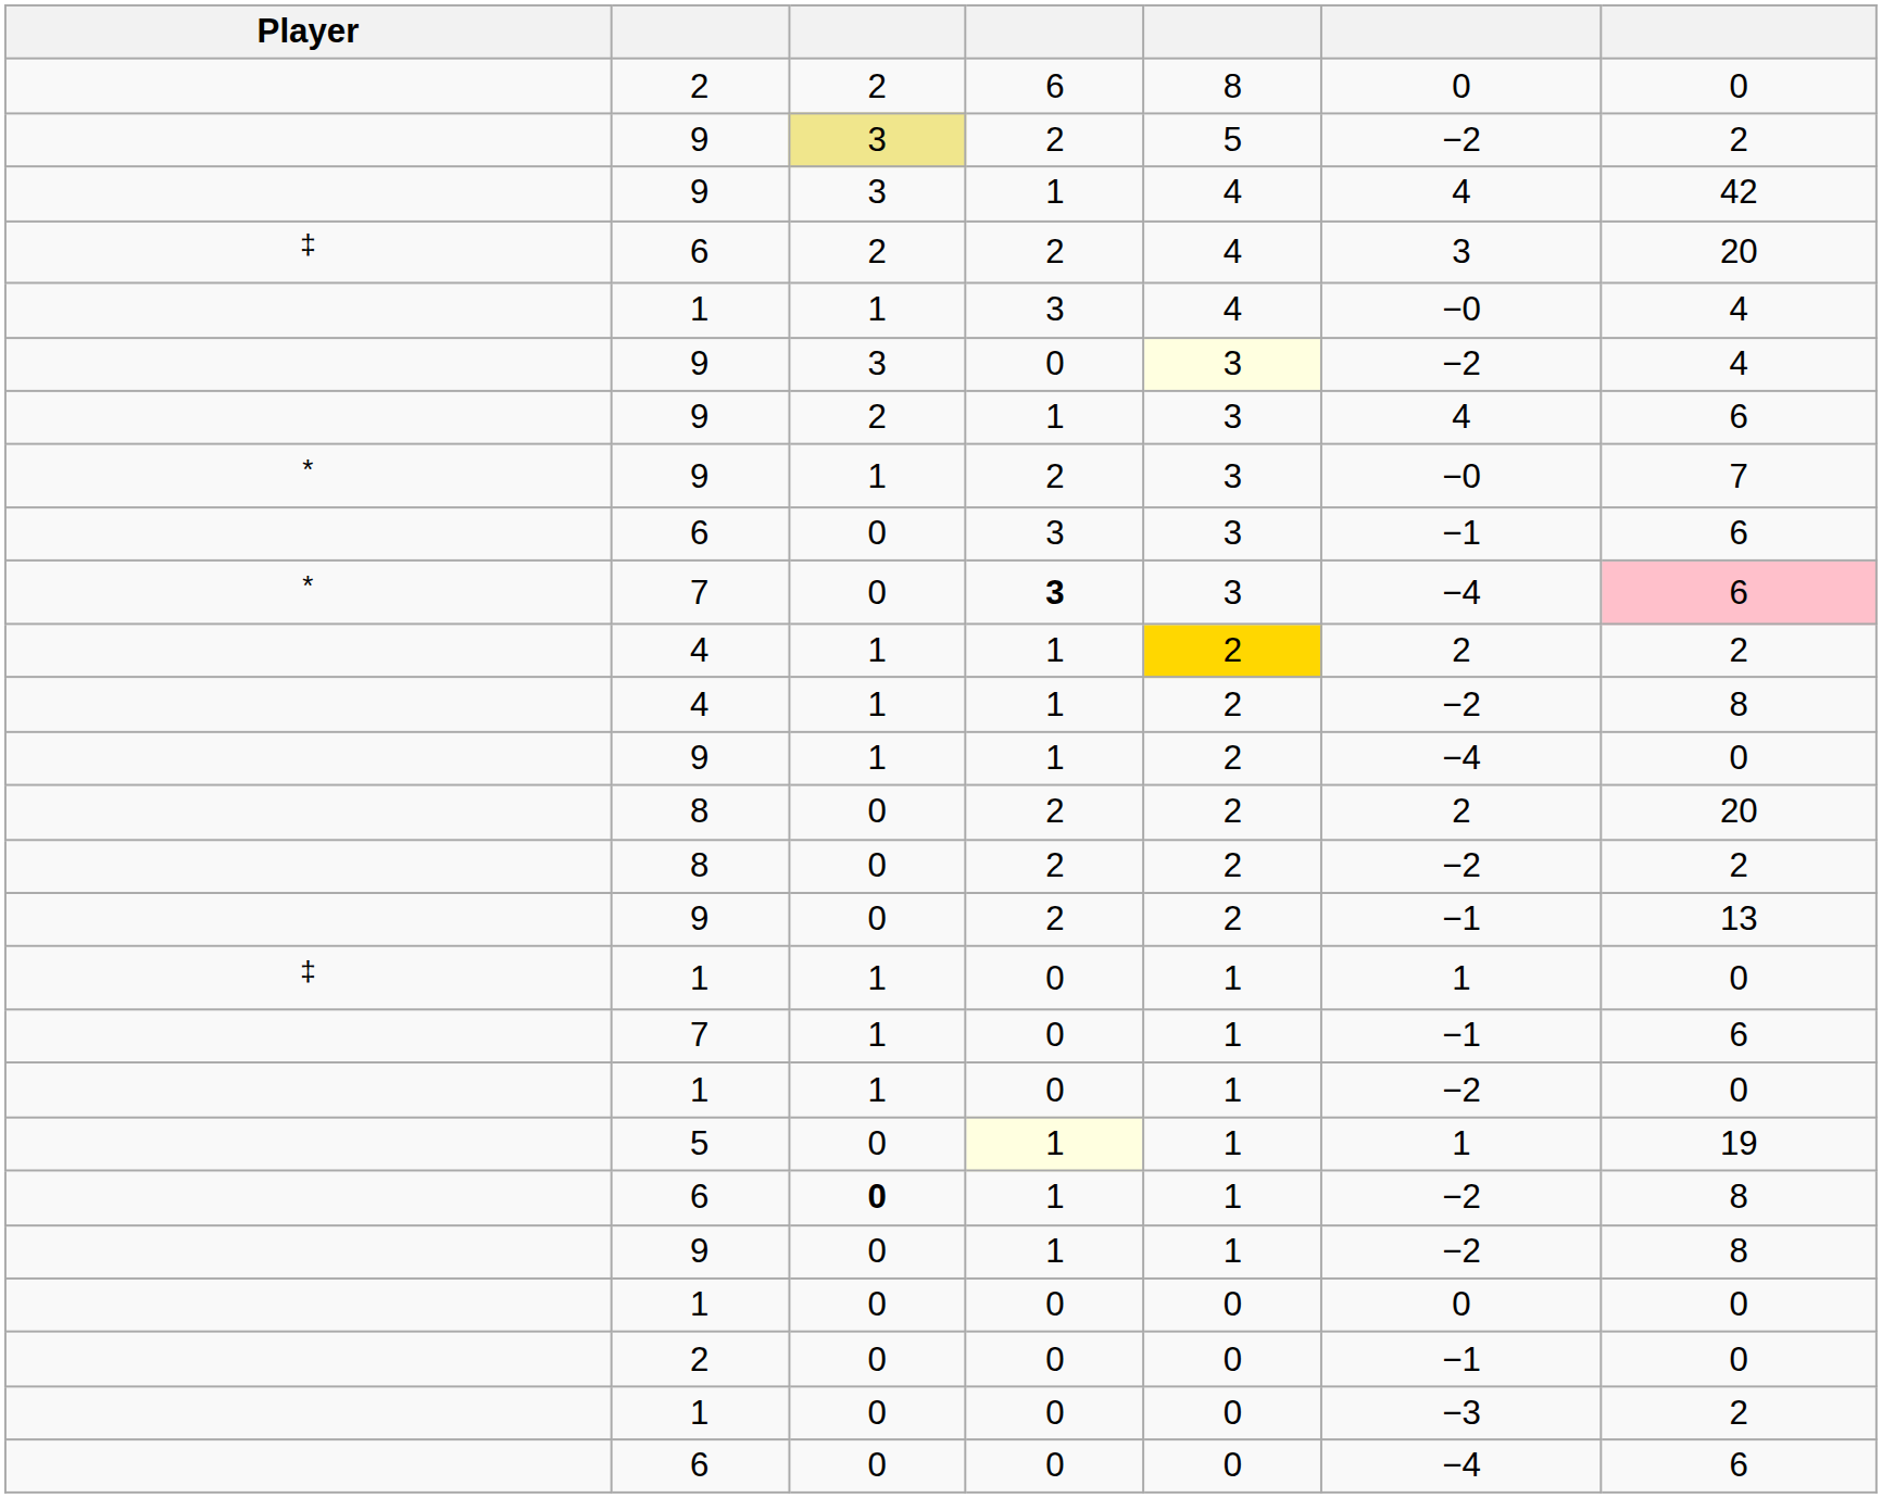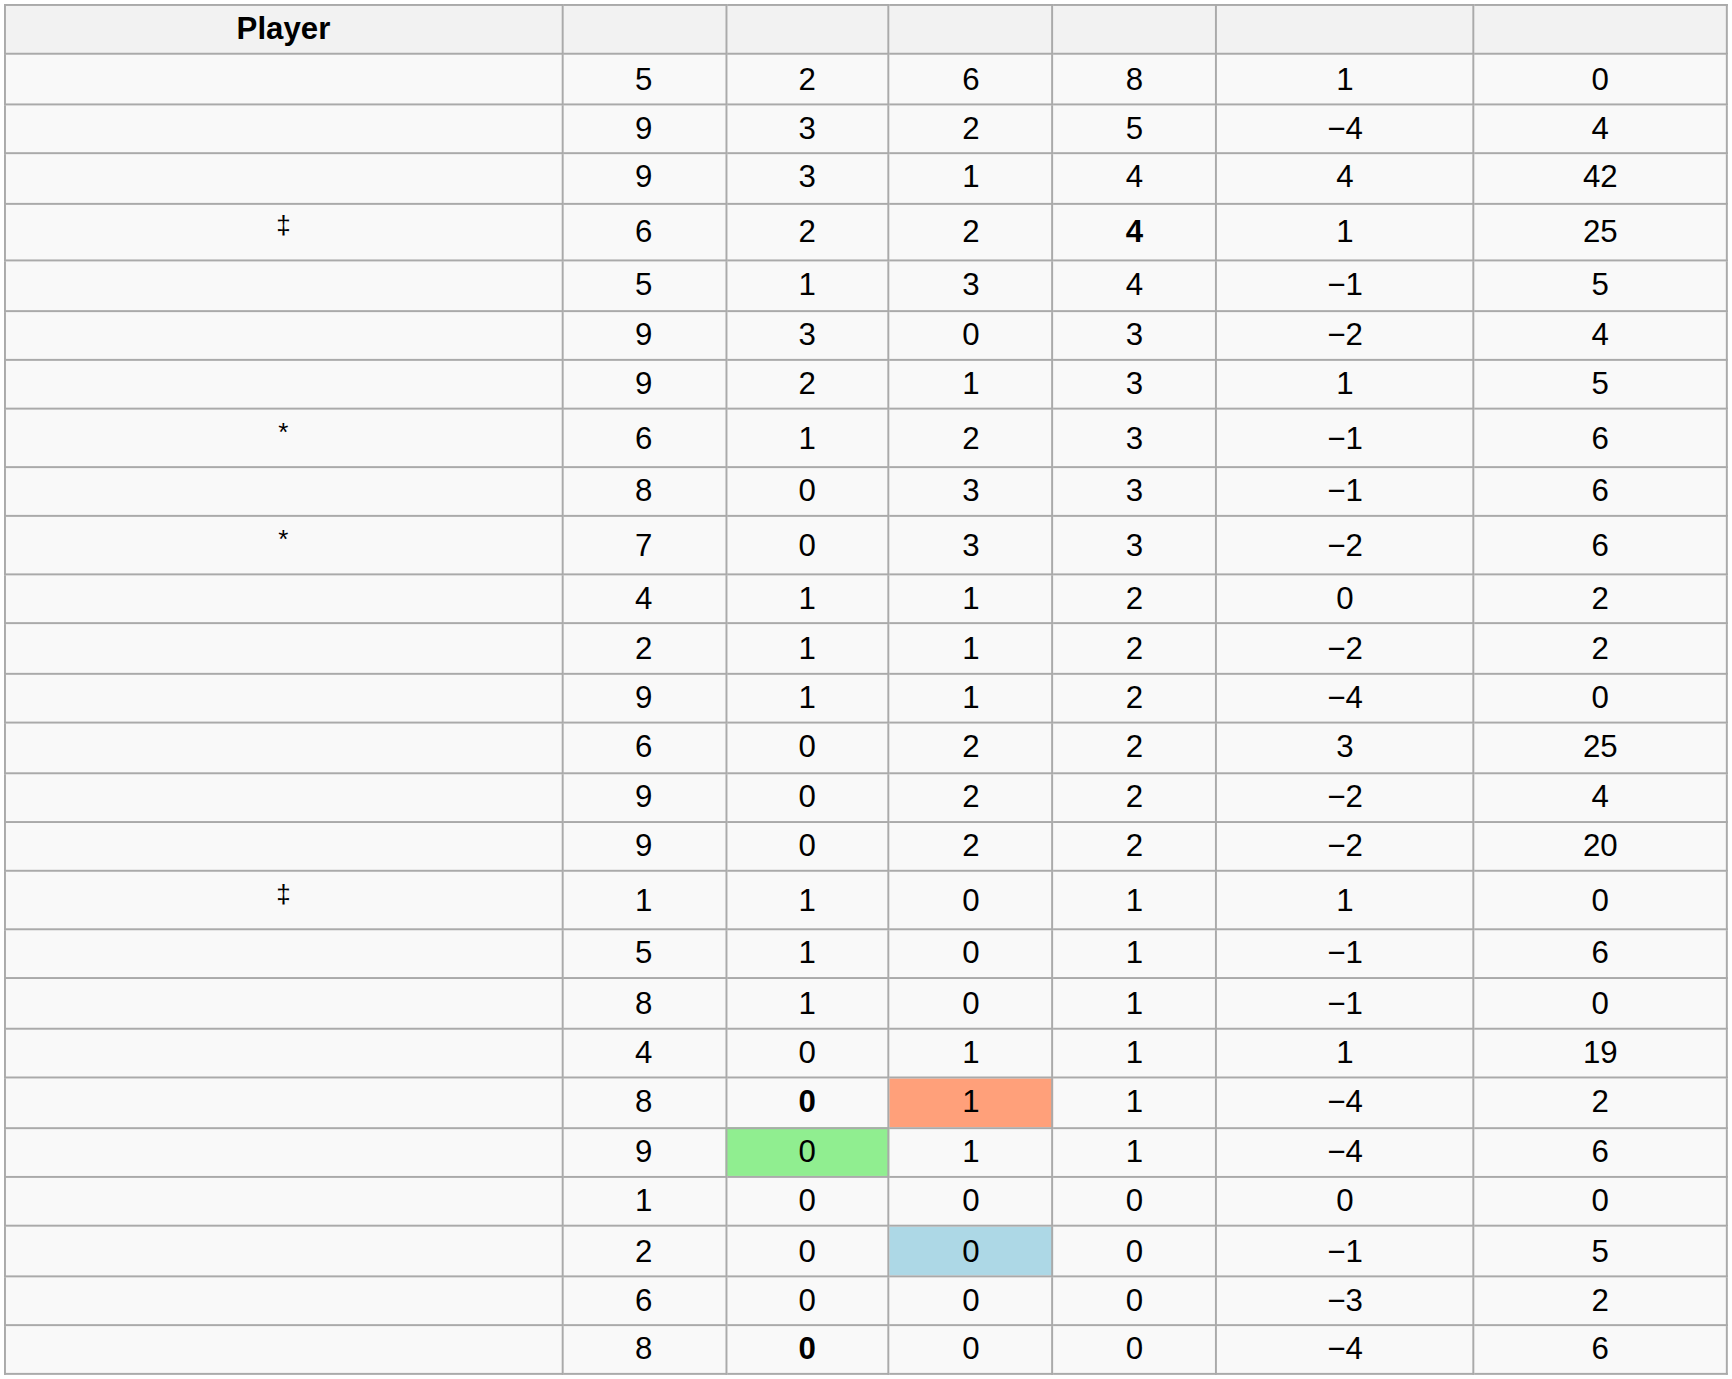row 2 | column 2: 2 -> 5
row 2 | column 6: 0 -> 1
row 3 | column 3: khaki background -> no background
row 3 | column 6: −2 -> −4
row 3 | column 7: 2 -> 4
row 5 | column 5: normal -> bold
row 5 | column 6: 3 -> 1
row 5 | column 7: 20 -> 25
row 6 | column 2: 1 -> 5
row 6 | column 6: −0 -> −1
row 6 | column 7: 4 -> 5
row 7 | column 5: lightyellow background -> no background
row 8 | column 6: 4 -> 1
row 8 | column 7: 6 -> 5
row 9 | column 2: 9 -> 6
row 9 | column 6: −0 -> −1
row 9 | column 7: 7 -> 6
row 10 | column 2: 6 -> 8
row 11 | column 4: bold -> normal
row 11 | column 6: −4 -> −2
row 11 | column 7: pink background -> no background
row 12 | column 5: gold background -> no background
row 12 | column 6: 2 -> 0
row 13 | column 2: 4 -> 2
row 13 | column 7: 8 -> 2
row 15 | column 2: 8 -> 6
row 15 | column 6: 2 -> 3
row 15 | column 7: 20 -> 25
row 16 | column 2: 8 -> 9
row 16 | column 7: 2 -> 4
row 17 | column 6: −1 -> −2
row 17 | column 7: 13 -> 20
row 19 | column 2: 7 -> 5
row 20 | column 2: 1 -> 8
row 20 | column 6: −2 -> −1
row 21 | column 2: 5 -> 4
row 21 | column 4: lightyellow background -> no background
row 22 | column 2: 6 -> 8
row 22 | column 4: no background -> lightsalmon background
row 22 | column 6: −2 -> −4
row 22 | column 7: 8 -> 2
row 23 | column 3: no background -> lightgreen background
row 23 | column 6: −2 -> −4
row 23 | column 7: 8 -> 6
row 25 | column 4: no background -> lightblue background
row 25 | column 7: 0 -> 5
row 26 | column 2: 1 -> 6
row 27 | column 2: 6 -> 8
row 27 | column 3: normal -> bold
